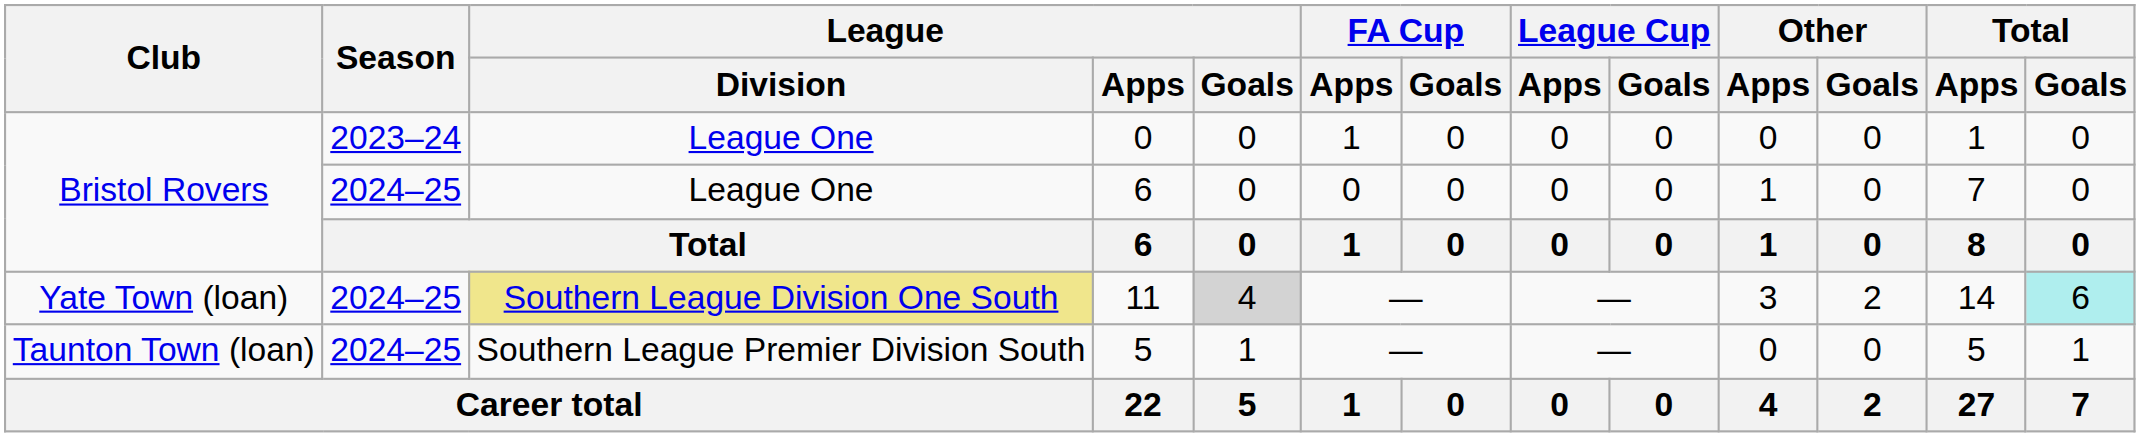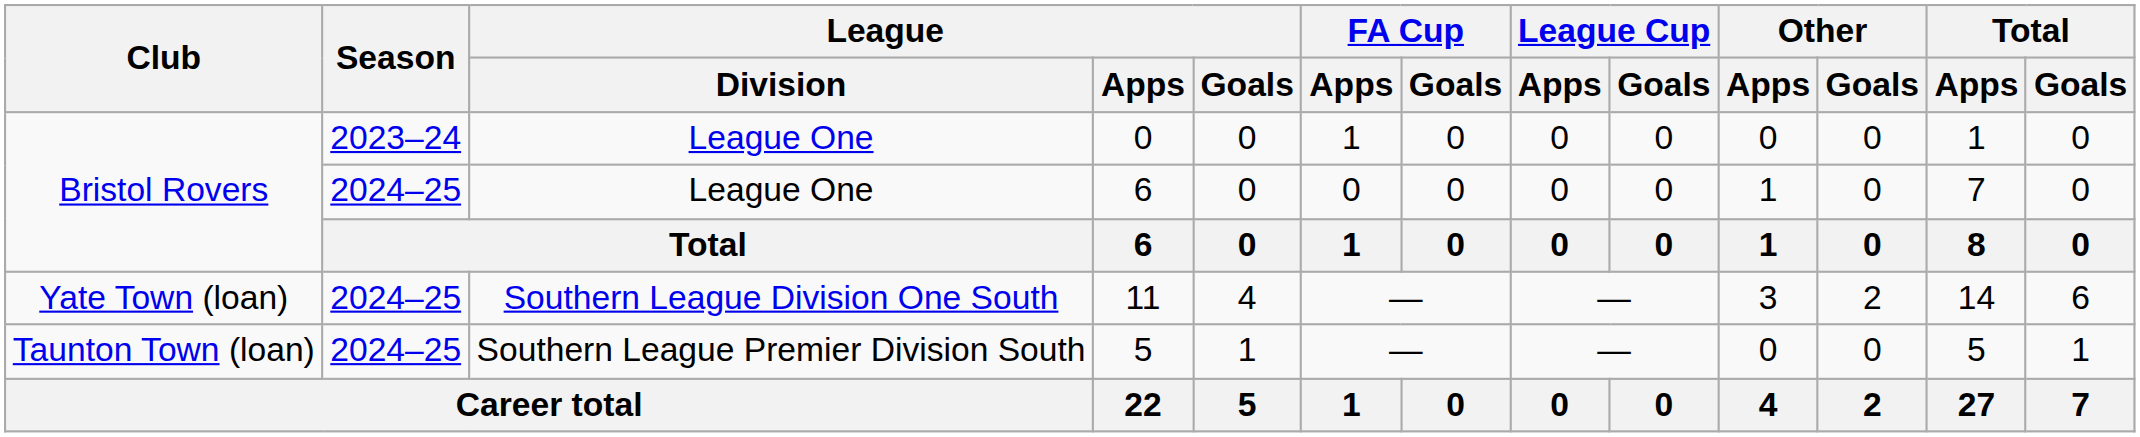11 | League / Division: khaki background -> no background
11 | League / Goals: lightgrey background -> no background
11 | Total / Goals: paleturquoise background -> no background
